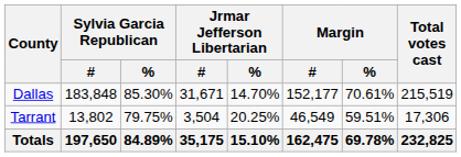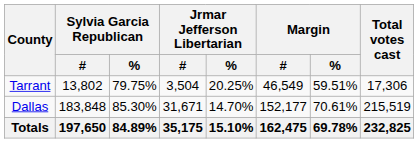rows swapped: Dallas <-> Tarrant
